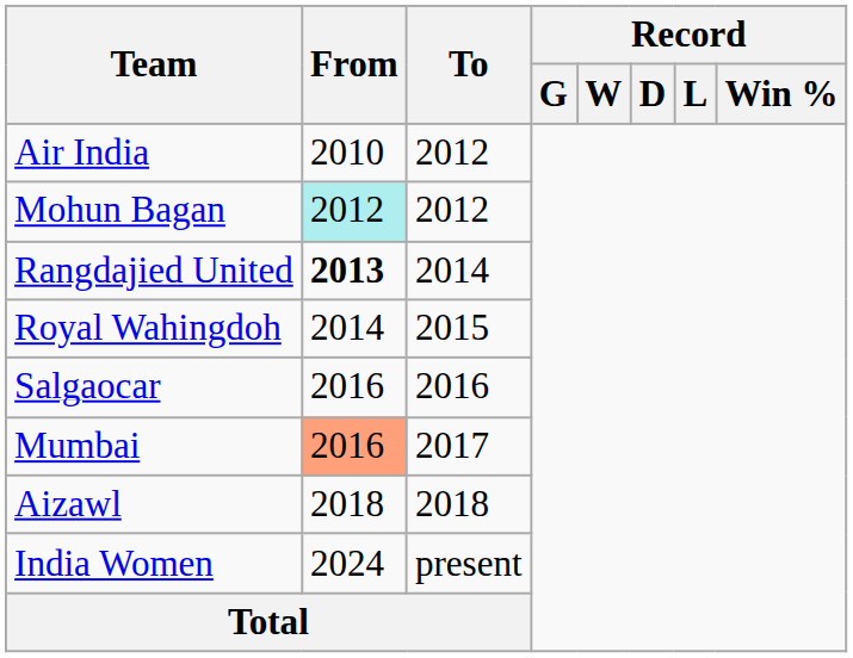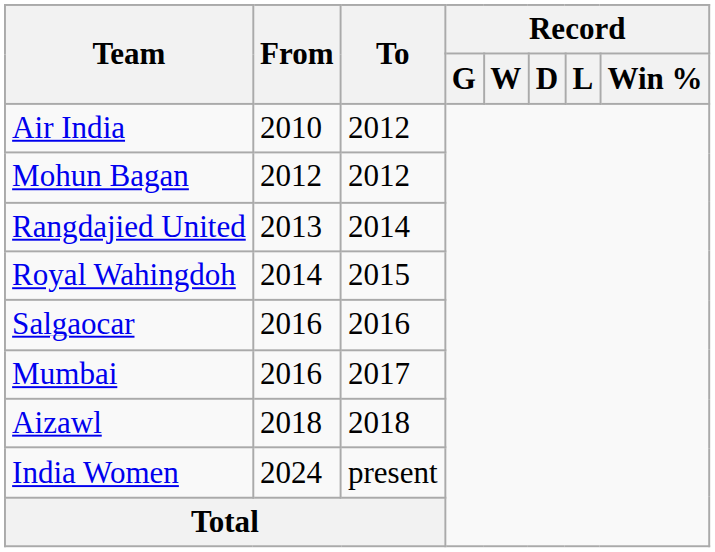Mohun Bagan | From: paleturquoise background -> no background
Rangdajied United | From: bold -> normal
Mumbai | From: lightsalmon background -> no background
